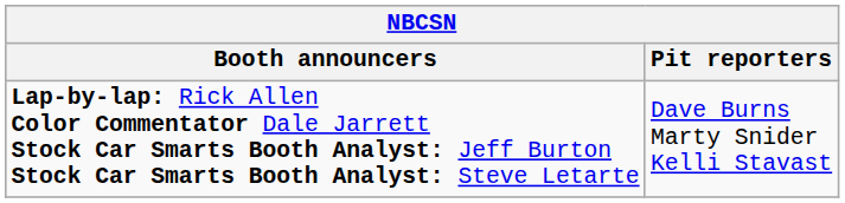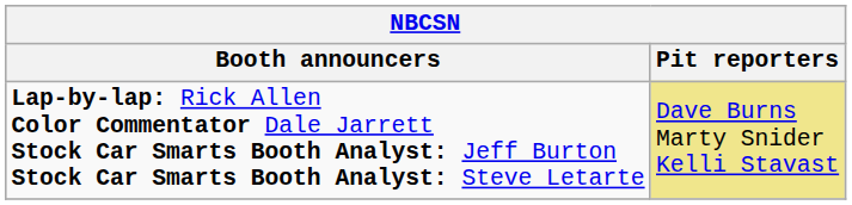row 3 | Pit reporters: no background -> khaki background
